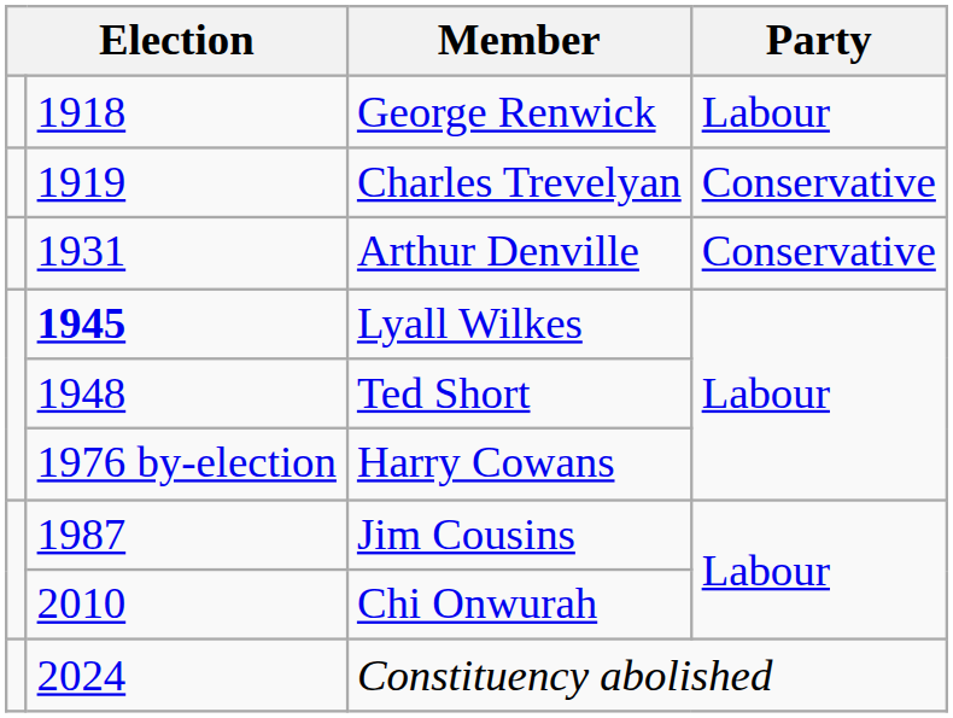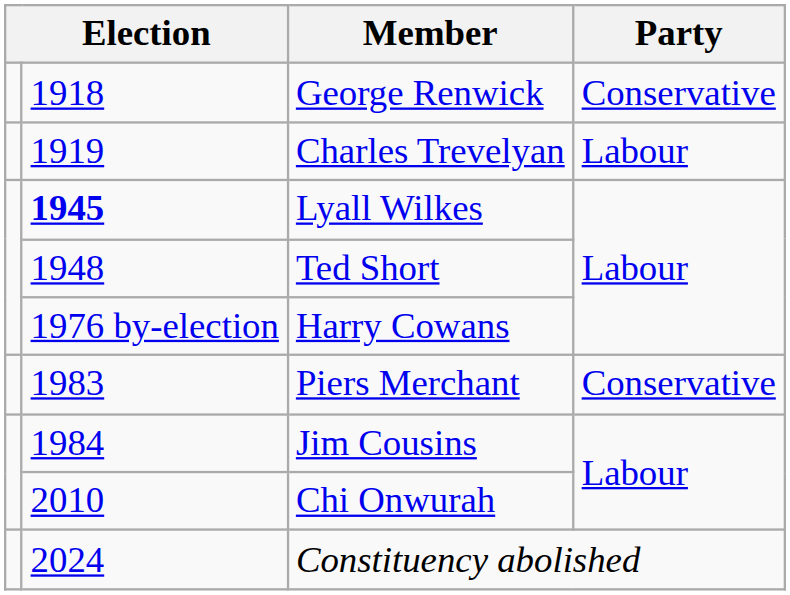George Renwick | Party: Labour -> Conservative
Charles Trevelyan | Party: Conservative -> Labour
- row: 1931 | Arthur Denville | Conservative
+ row: 1983 | Piers Merchant | Conservative
Jim Cousins | column 2: 1987 -> 1984
